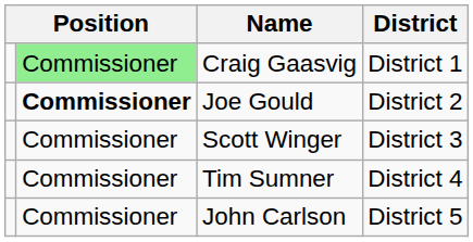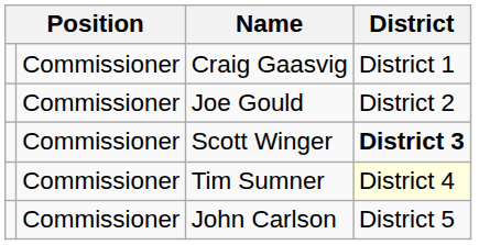Craig Gaasvig | column 2: lightgreen background -> no background
Joe Gould | column 2: bold -> normal
Scott Winger | District: normal -> bold
Tim Sumner | District: no background -> lightyellow background
